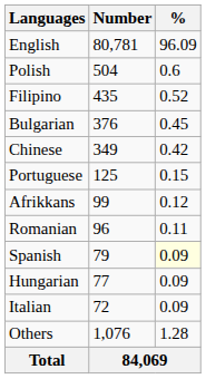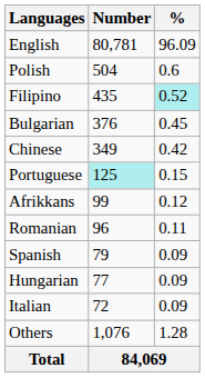Filipino | %: no background -> paleturquoise background
Portuguese | Number: no background -> paleturquoise background
Spanish | %: lightyellow background -> no background
